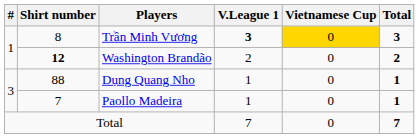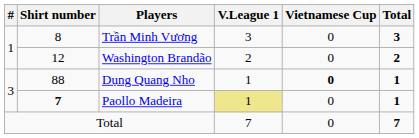Trần Minh Vương | V.League 1: bold -> normal
Trần Minh Vương | Vietnamese Cup: gold background -> no background
Washington Brandão | Shirt number: bold -> normal
Dụng Quang Nho | Vietnamese Cup: normal -> bold
Paollo Madeira | Shirt number: normal -> bold
Paollo Madeira | V.League 1: no background -> khaki background
